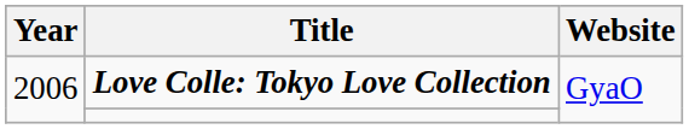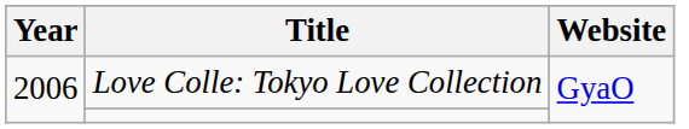Love Colle: Tokyo Love Collection | Title: bold -> normal
